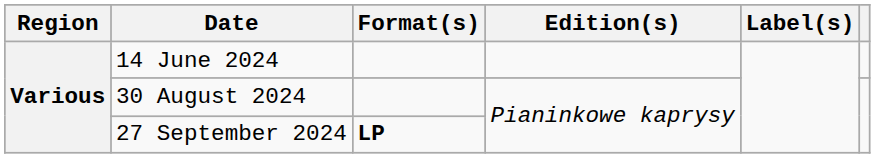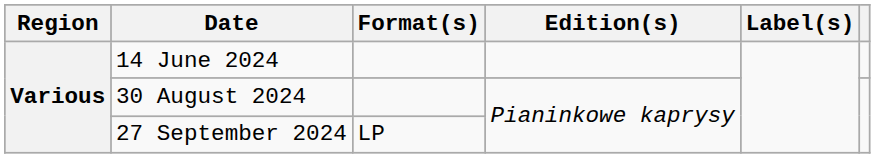27 September 2024 | Format(s): bold -> normal
